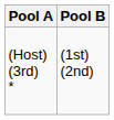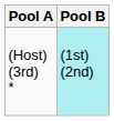(Host) (3rd) * | Pool B: no background -> paleturquoise background
